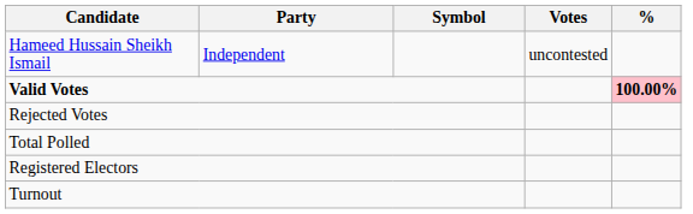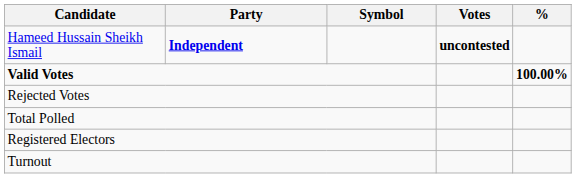Hameed Hussain Sheikh Ismail | Party: normal -> bold
Hameed Hussain Sheikh Ismail | Votes: normal -> bold
Valid Votes | %: pink background -> no background
